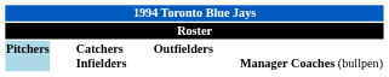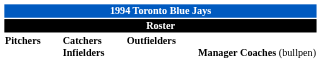Pitchers | column 1: lightblue background -> no background
